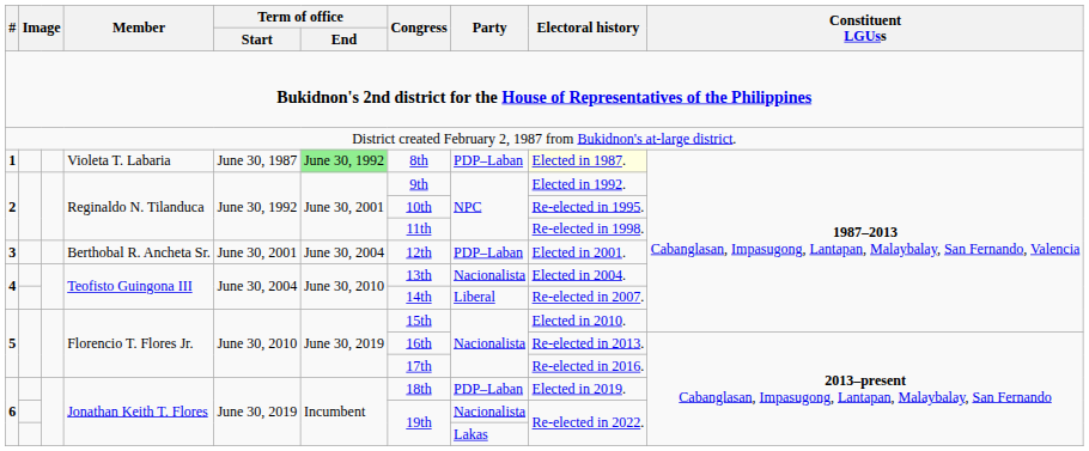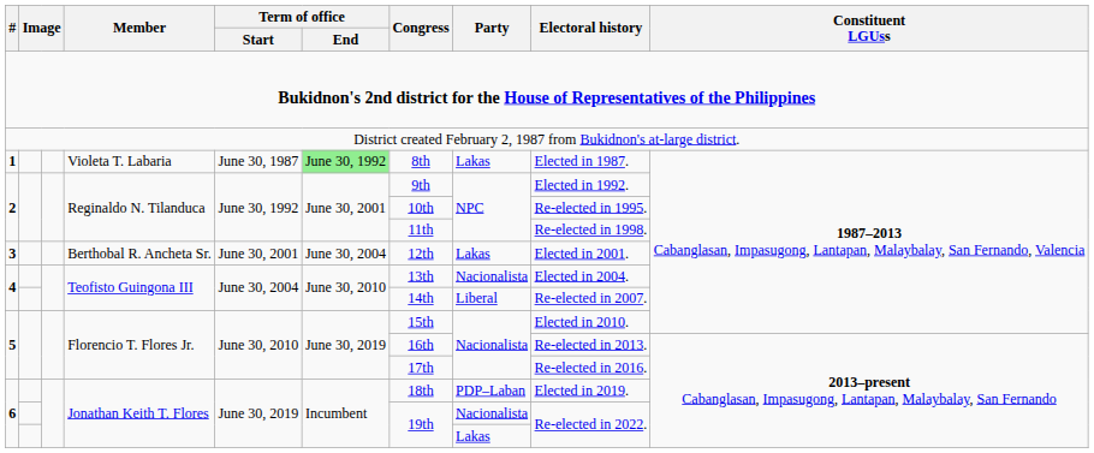1 | Party: PDP–Laban -> Lakas
1 | Electoral history: lightyellow background -> no background
3 | Party: PDP–Laban -> Lakas
